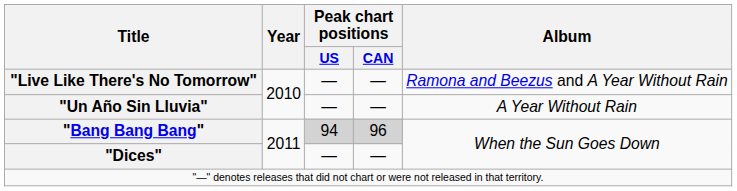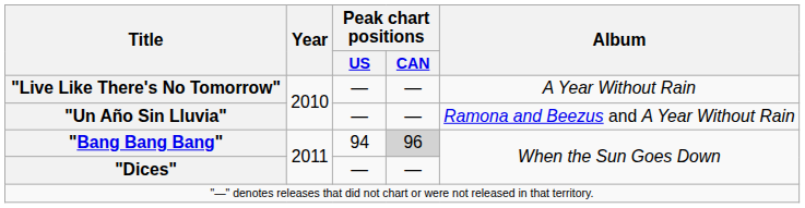"Live Like There's No Tomorrow" | Album: Ramona and Beezus and A Year Without Rain -> A Year Without Rain
"Un Año Sin Lluvia" | Album: A Year Without Rain -> Ramona and Beezus and A Year Without Rain
"Bang Bang Bang" | Peak chart positions / US: lightgrey background -> no background
